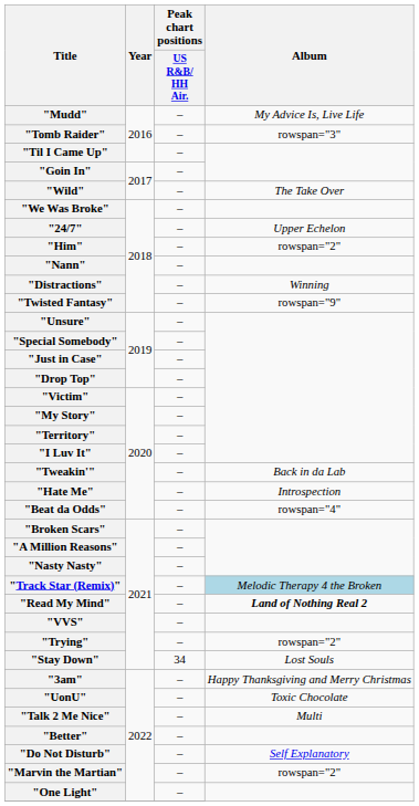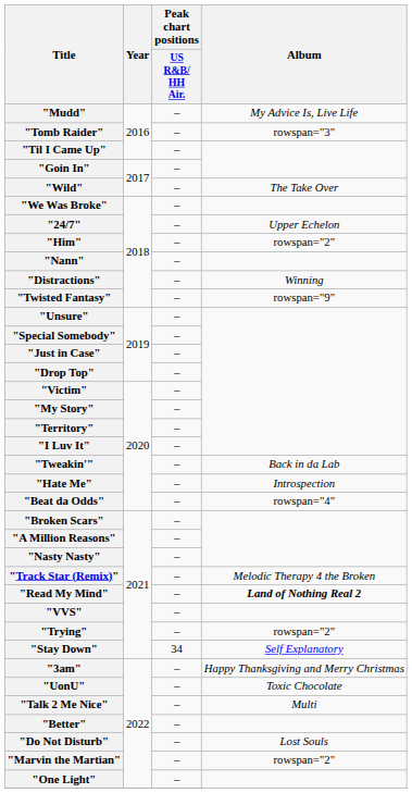"Track Star (Remix)" | Album: lightblue background -> no background
"Stay Down" | Album: Lost Souls -> Self Explanatory
"Do Not Disturb" | Album: Self Explanatory -> Lost Souls
